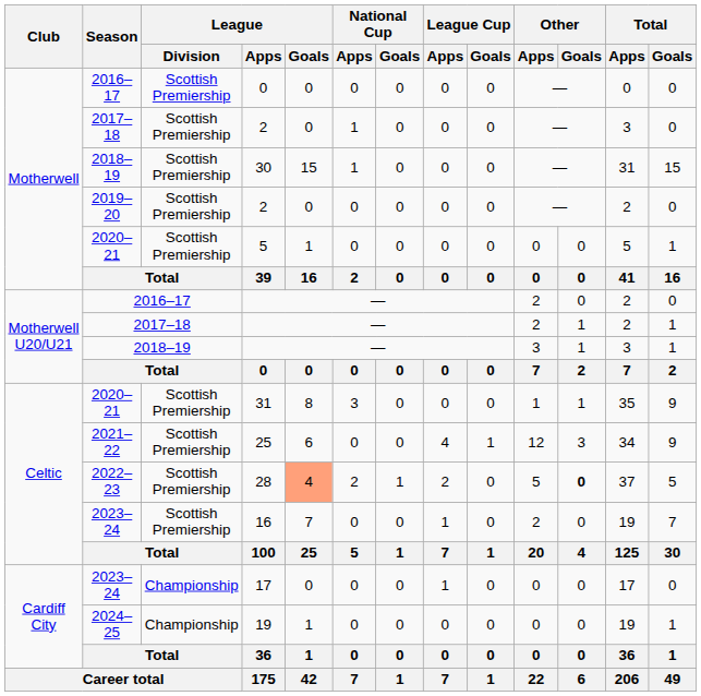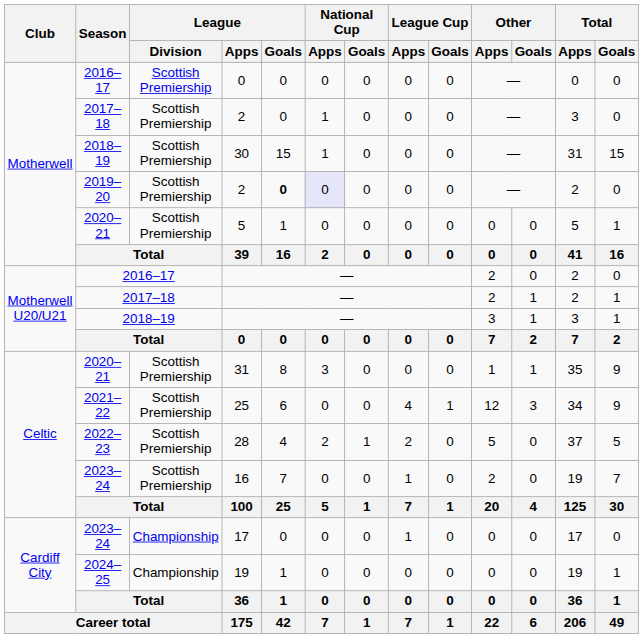2019–20 / 2 | League / Goals: normal -> bold
2019–20 / 2 | National Cup / Apps: no background -> lavender background
28 | League / Goals: lightsalmon background -> no background
28 | Other / Goals: bold -> normal
